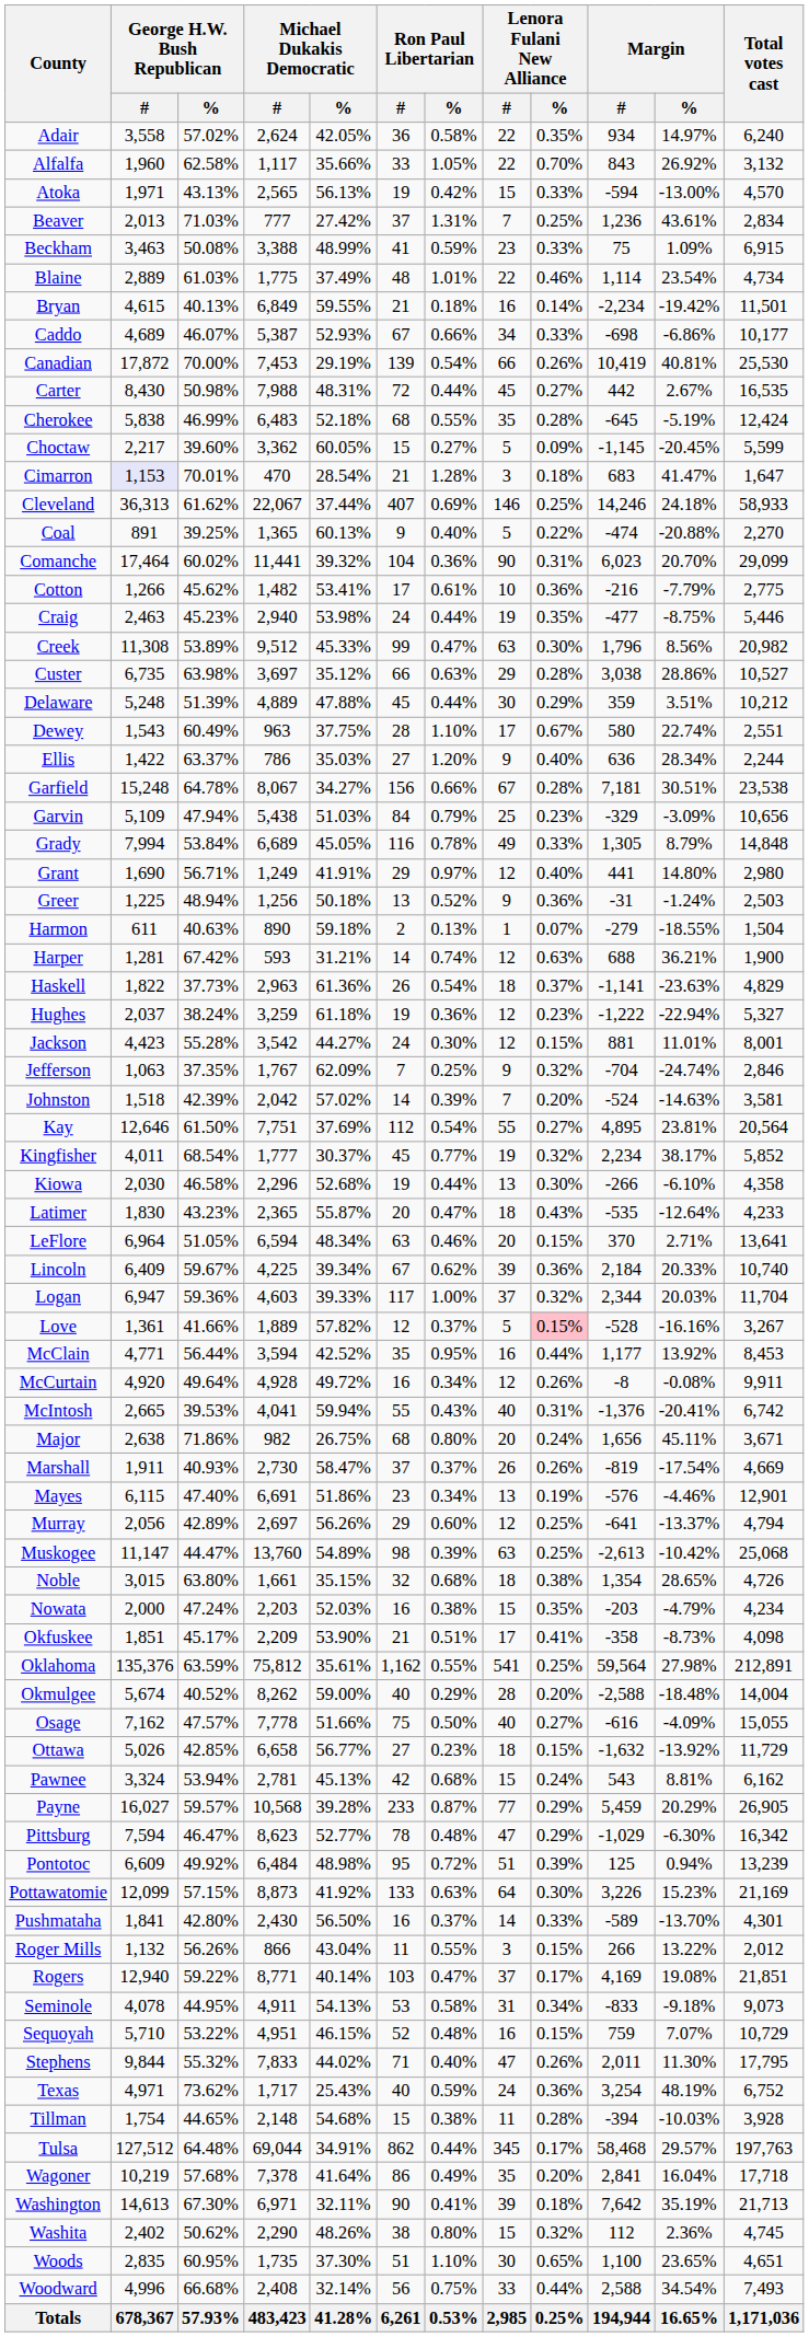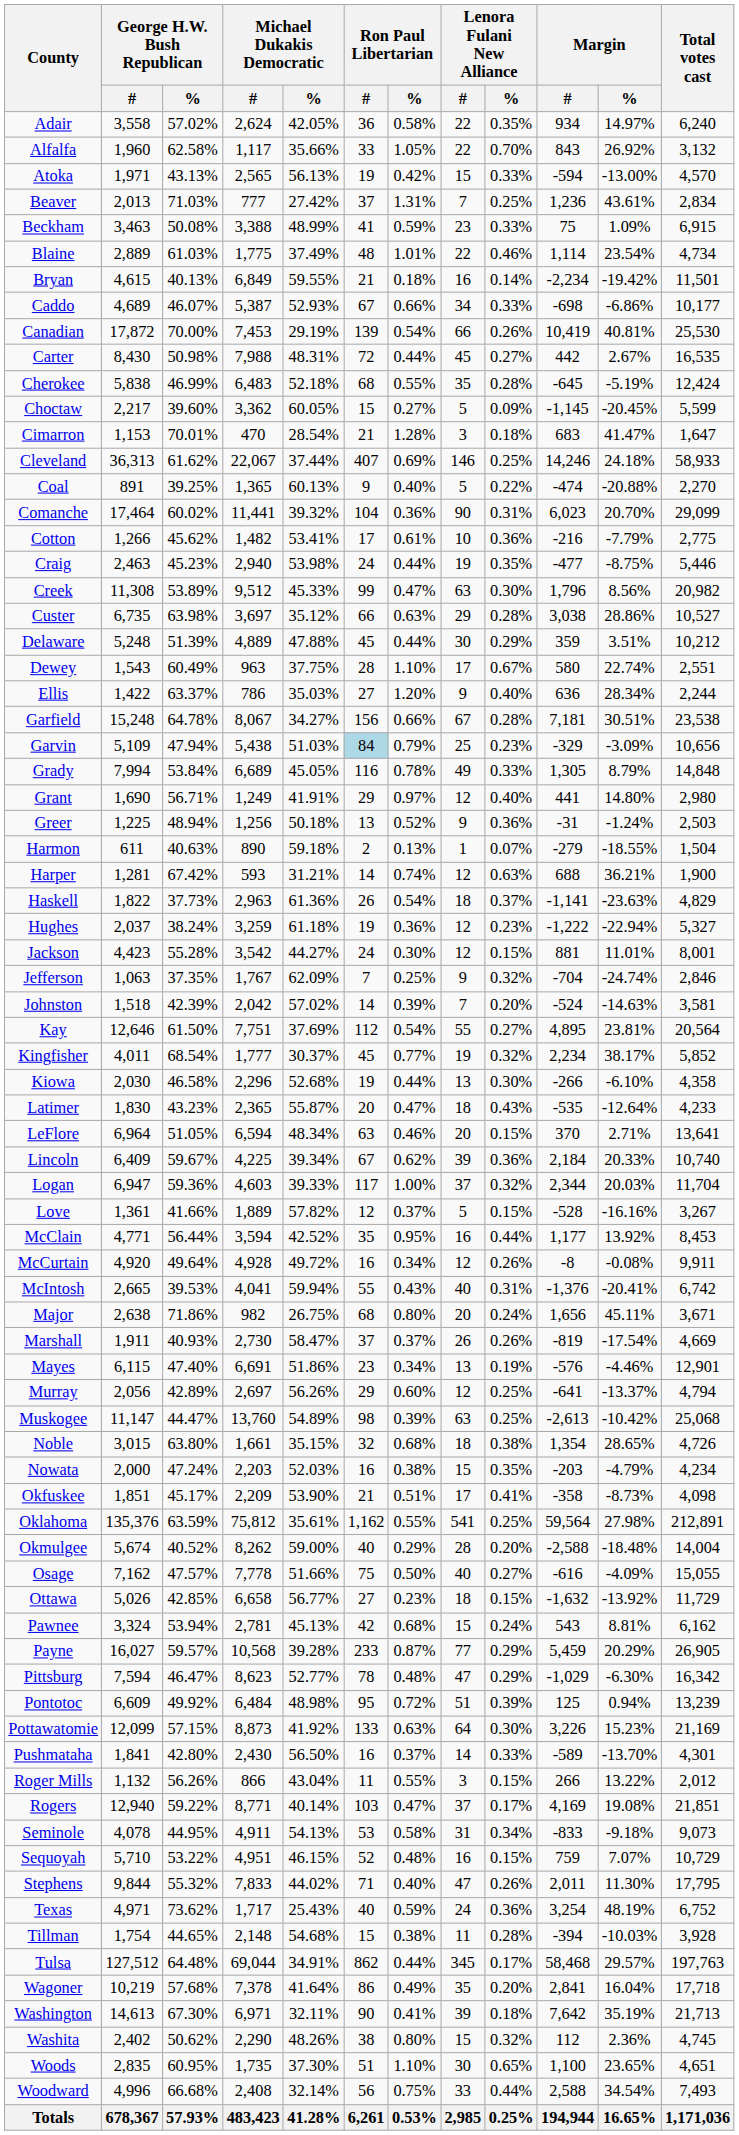Cimarron | George H.W. Bush Republican / #: lavender background -> no background
Garvin | Ron Paul Libertarian / #: no background -> lightblue background
Love | Lenora Fulani New Alliance / %: pink background -> no background
